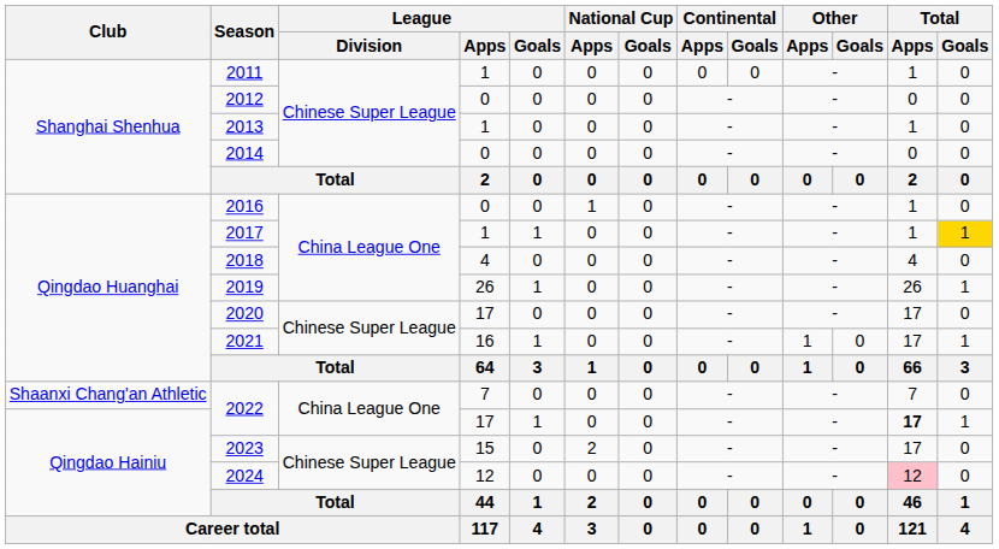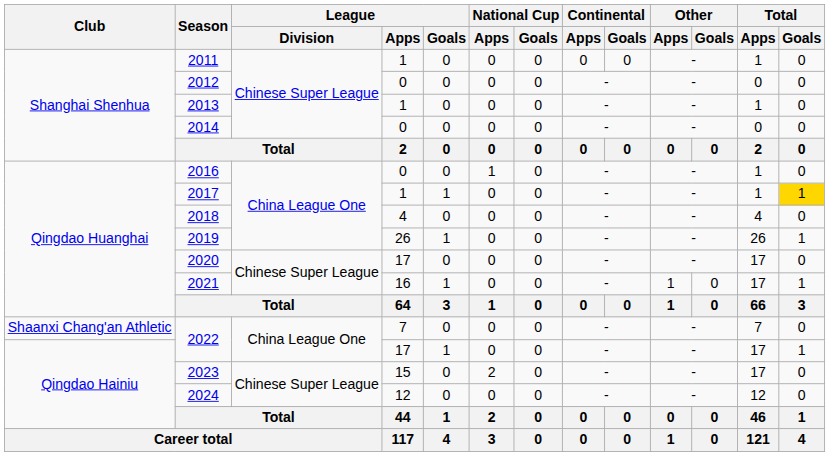2022 / 17 | Total / Apps: bold -> normal
2024 | Total / Apps: pink background -> no background
